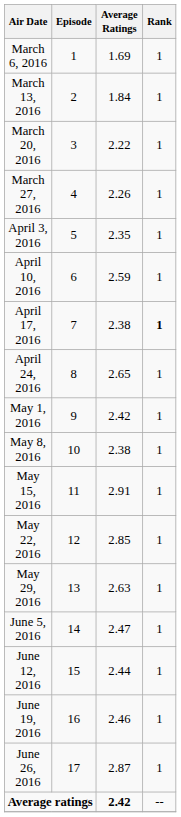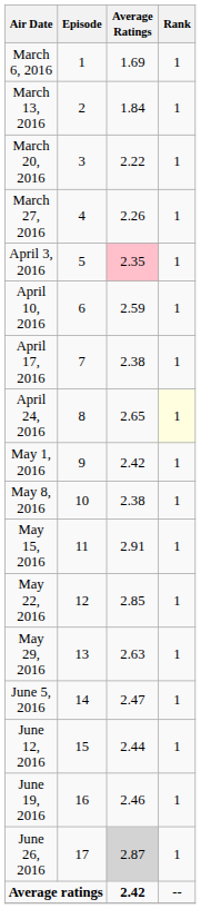April 3, 2016 | Average Ratings: no background -> pink background
April 17, 2016 | Rank: bold -> normal
April 24, 2016 | Rank: no background -> lightyellow background
June 26, 2016 | Average Ratings: no background -> lightgrey background
